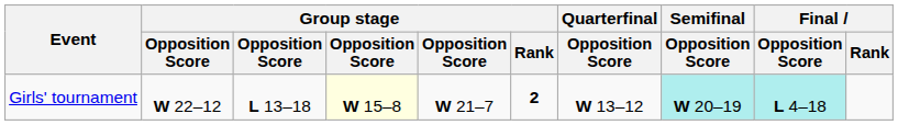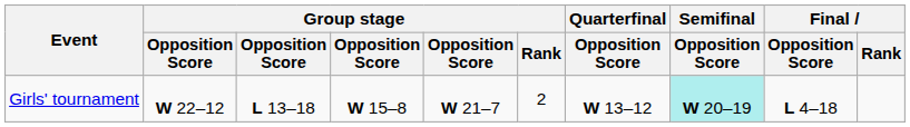Girls' tournament | column 4: lightyellow background -> no background
Girls' tournament | Group stage / Rank: bold -> normal
Girls' tournament | Final / Opposition Score: paleturquoise background -> no background
